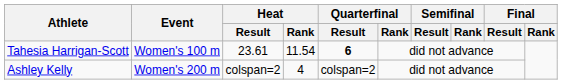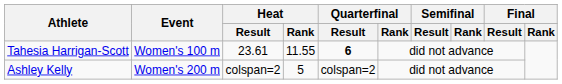Tahesia Harrigan-Scott | Heat / Rank: 11.54 -> 11.55
Ashley Kelly | Heat / Rank: 4 -> 5
